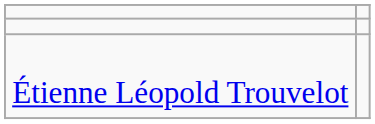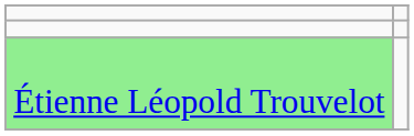row 3 | column 1: no background -> lightgreen background
